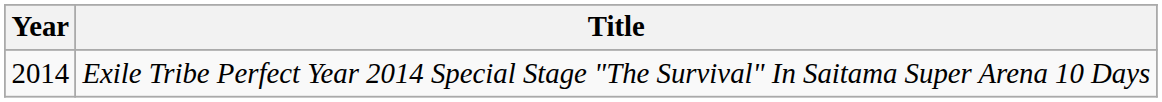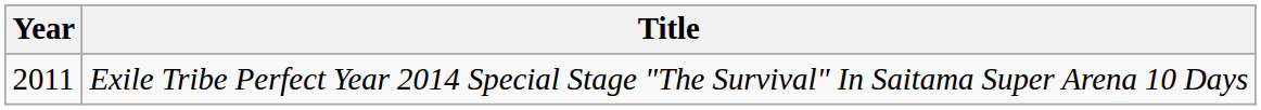row 2 | Year: 2014 -> 2011
